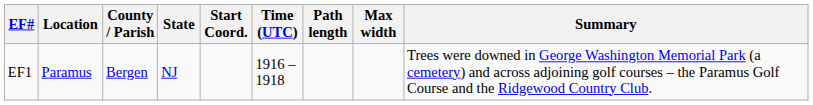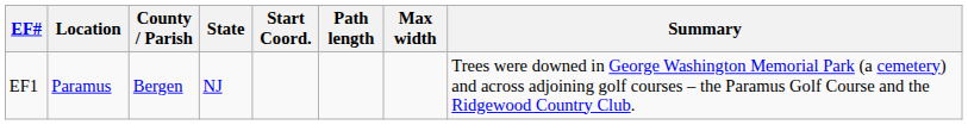- column: Time (UTC) | 1916 – 1918
